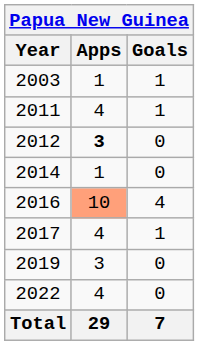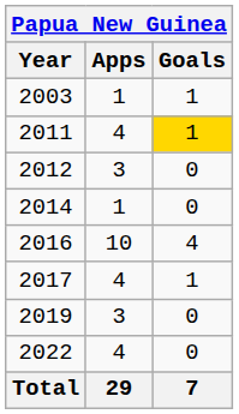2011 | Goals: no background -> gold background
2012 | Apps: bold -> normal
2016 | Apps: lightsalmon background -> no background
